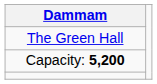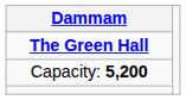The Green Hall | Dammam: normal -> bold
